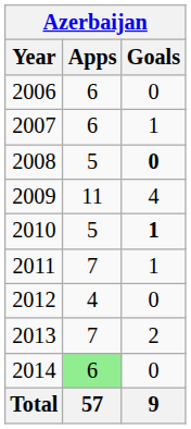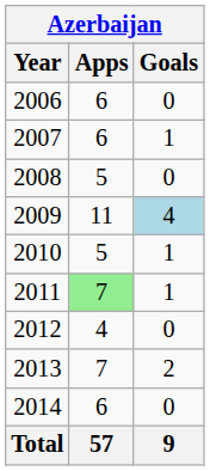2008 | Goals: bold -> normal
2009 | Goals: no background -> lightblue background
2010 | Goals: bold -> normal
2011 | Apps: no background -> lightgreen background
2014 | Apps: lightgreen background -> no background
